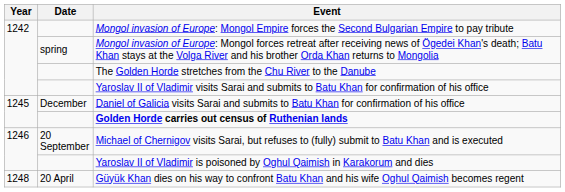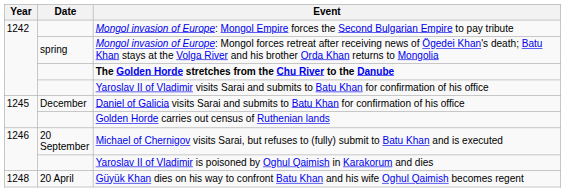The Golden Horde stretches from the Chu River to the Danube | Event: normal -> bold
Golden Horde carries out census of Ruthenian lands | Event: bold -> normal
